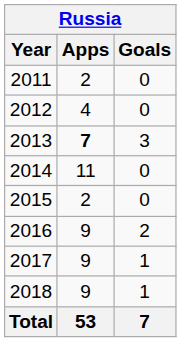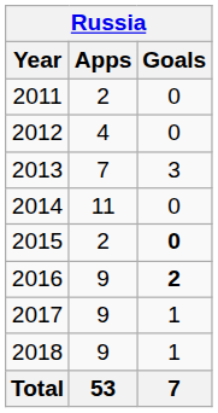2013 | Apps: bold -> normal
2015 | Goals: normal -> bold
2016 | Goals: normal -> bold
